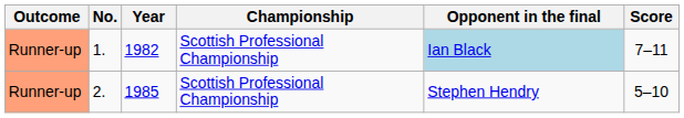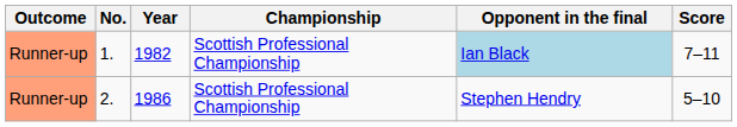2. | Year: 1985 -> 1986
